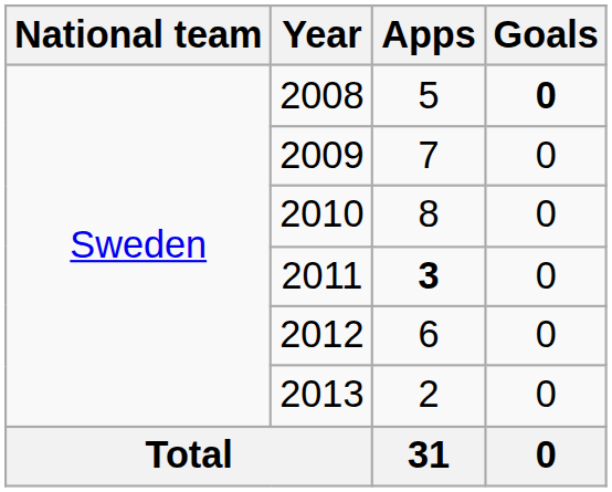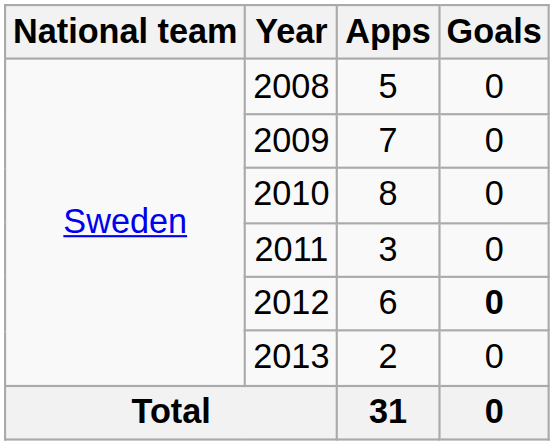2008 | Goals: bold -> normal
2011 | Apps: bold -> normal
2012 | Goals: normal -> bold
